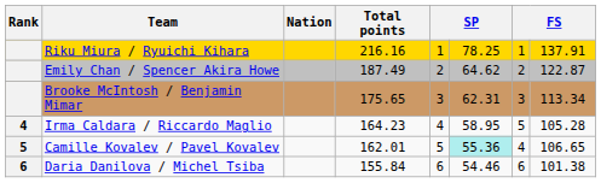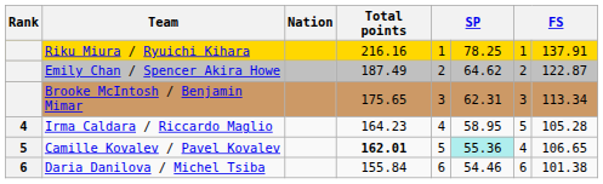Camille Kovalev / Pavel Kovalev | Total points: normal -> bold
